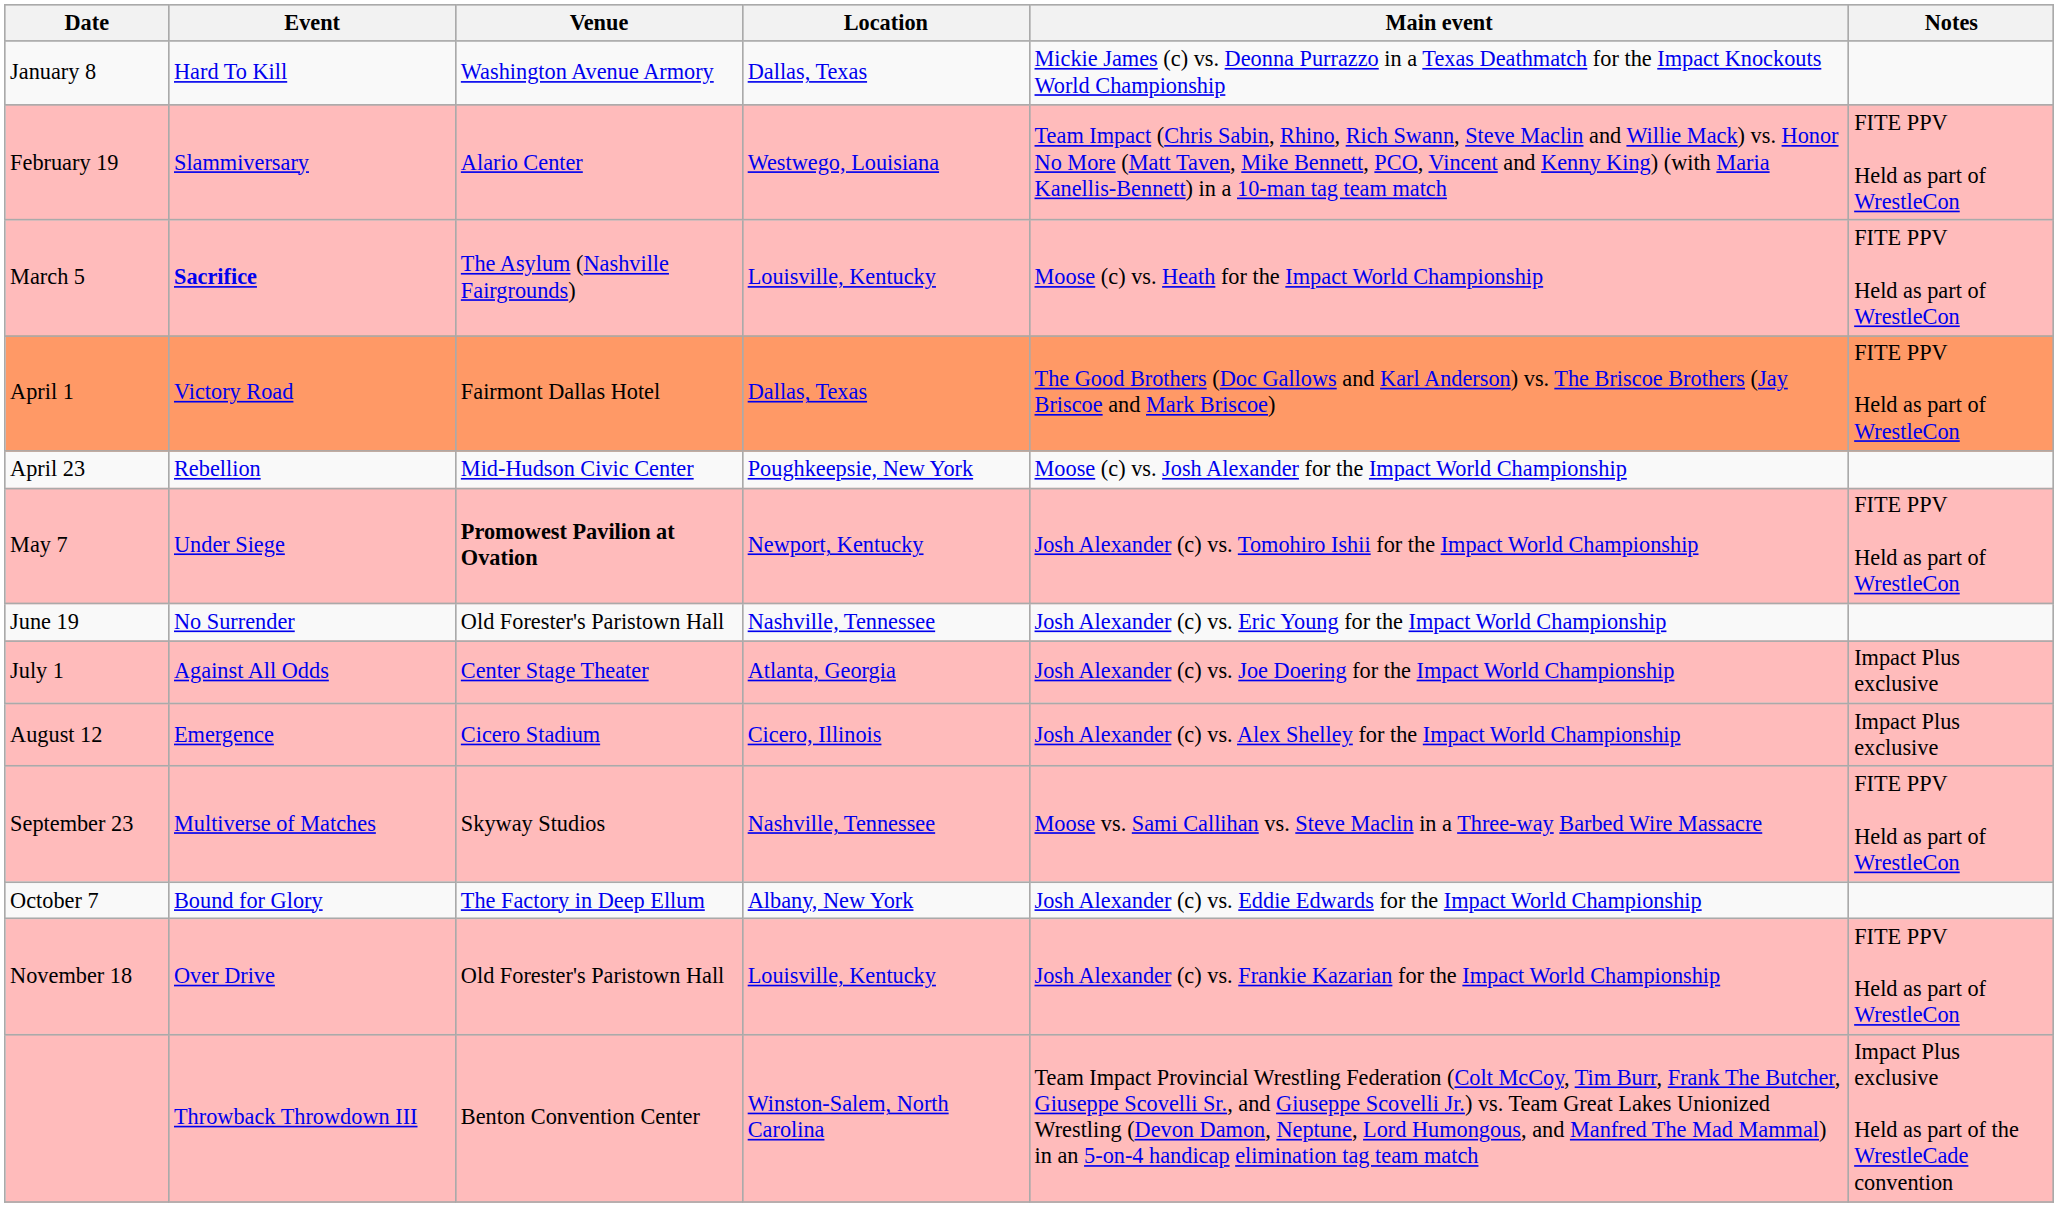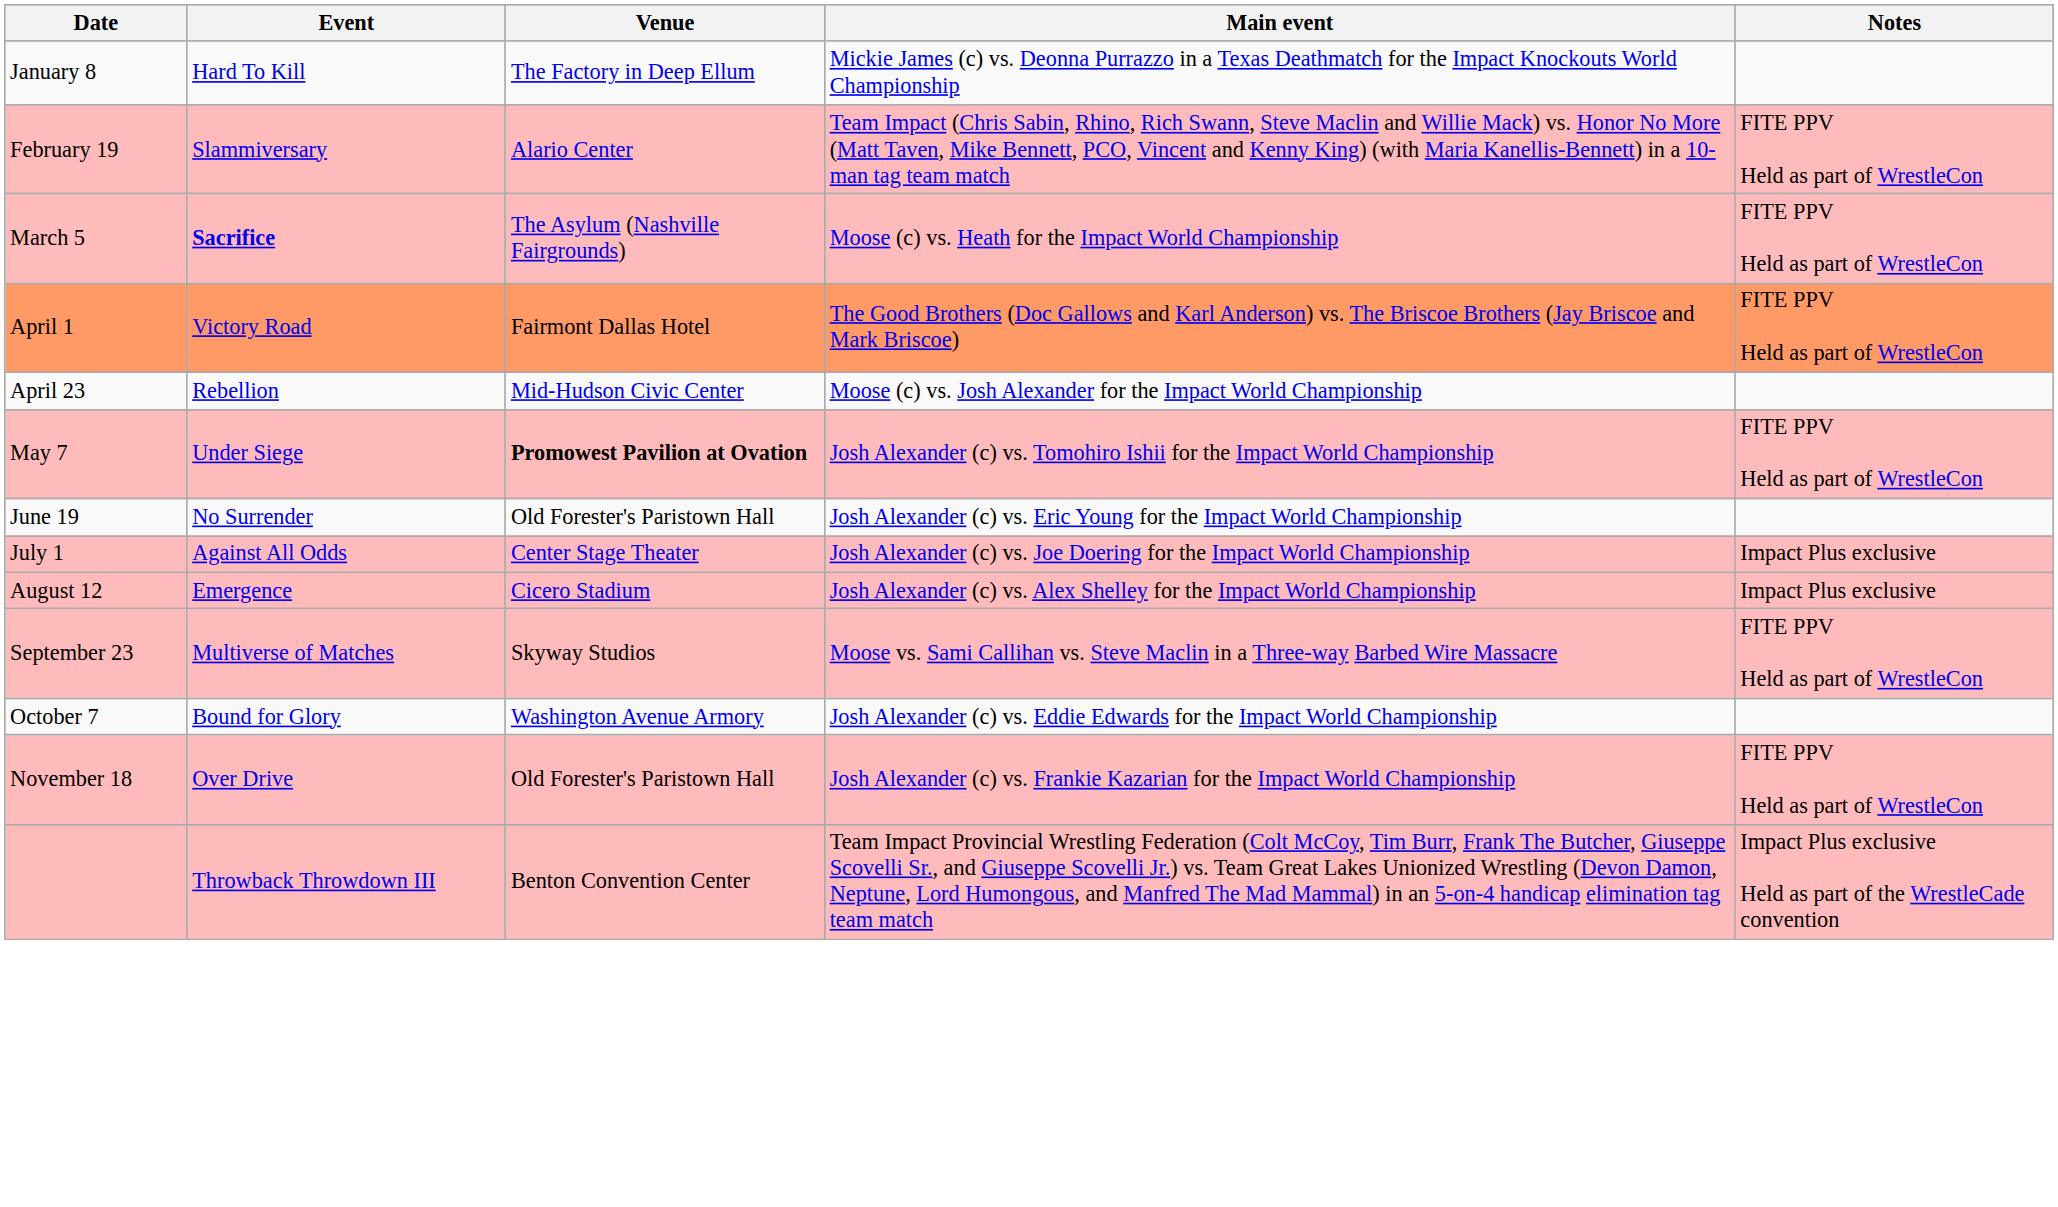- column: Location | Dallas, Texas | Westwego, Louisiana | Louisville, Kentucky | Dallas, Texas | Poughkeepsie, New York | Newport, Kentucky | Nashville, Tennessee | Atlanta, Georgia | Cicero, Illinois | Nashville, Tennessee | Albany, New York | Louisville, Kentucky | Winston-Salem, North Carolina
January 8 | Venue: Washington Avenue Armory -> The Factory in Deep Ellum
October 7 | Venue: The Factory in Deep Ellum -> Washington Avenue Armory
